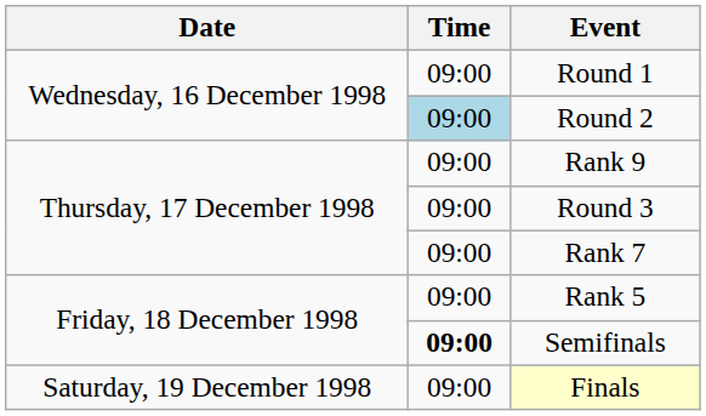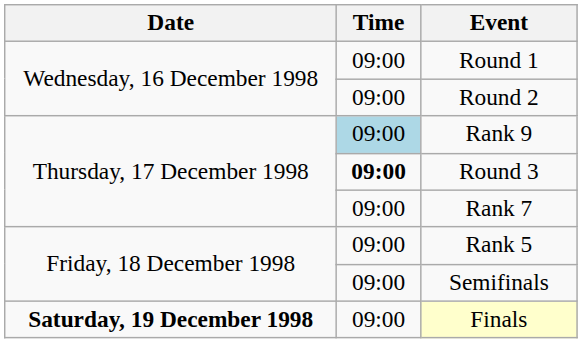Round 2 | Time: lightblue background -> no background
Rank 9 | Time: no background -> lightblue background
Round 3 | Time: normal -> bold
Semifinals | Time: bold -> normal
Finals | Date: normal -> bold
